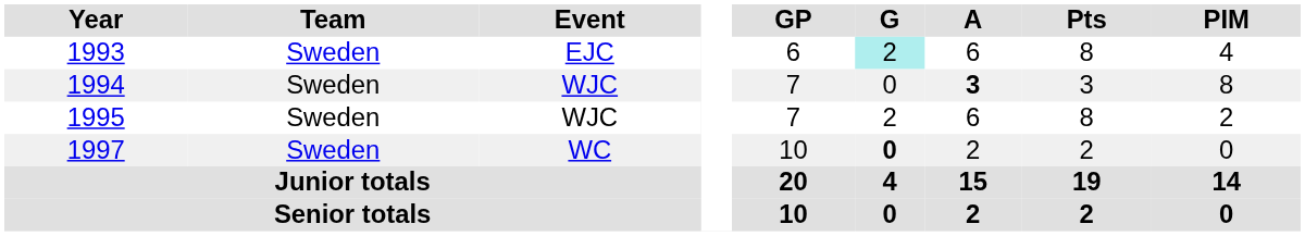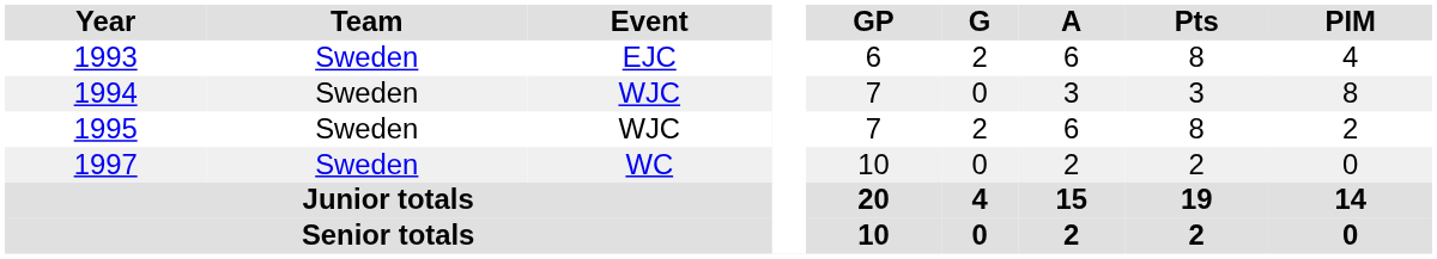1993 | G: paleturquoise background -> no background
1994 | A: bold -> normal
1997 | G: bold -> normal
